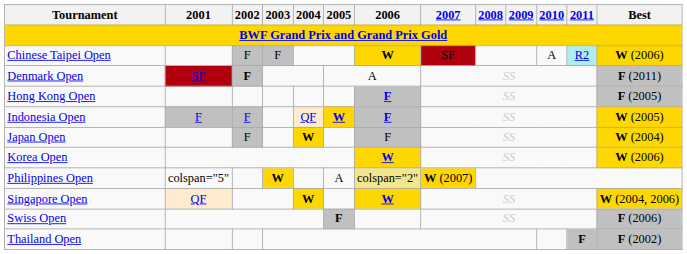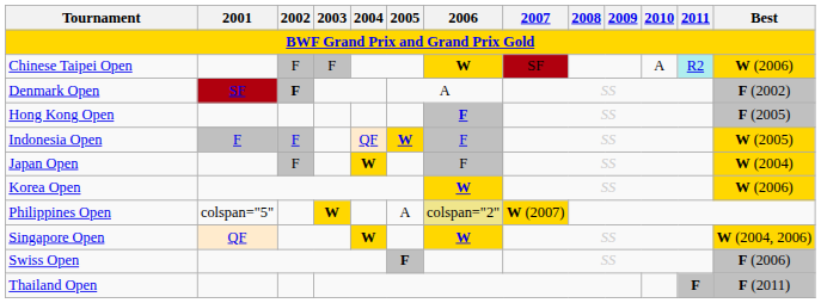Denmark Open | Best: F (2011) -> F (2002)
Indonesia Open | 2006: bold -> normal
Thailand Open | Best: F (2002) -> F (2011)
